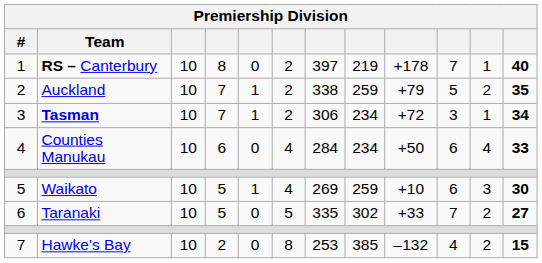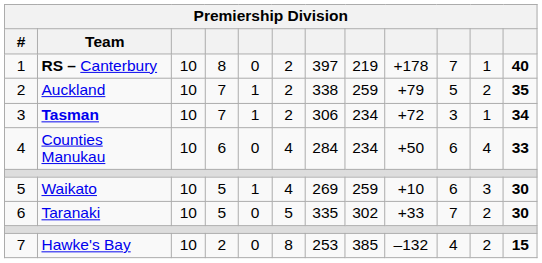row 9 | column 12: 27 -> 30
